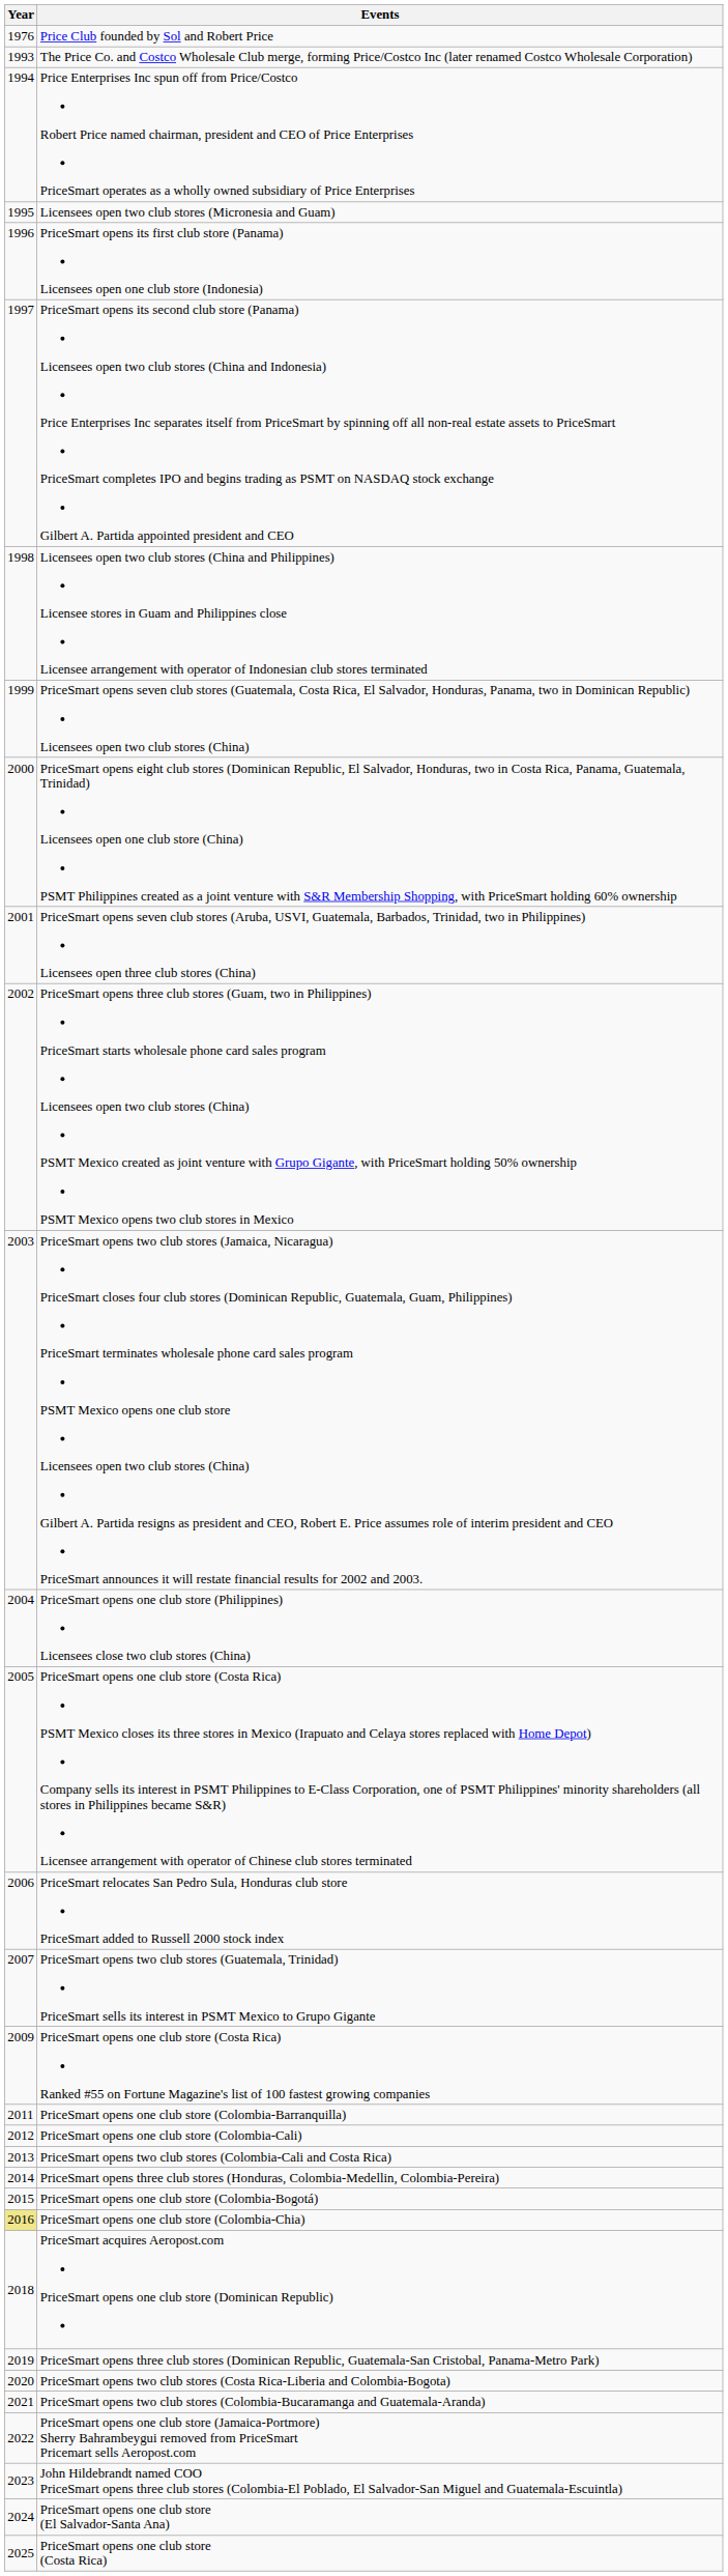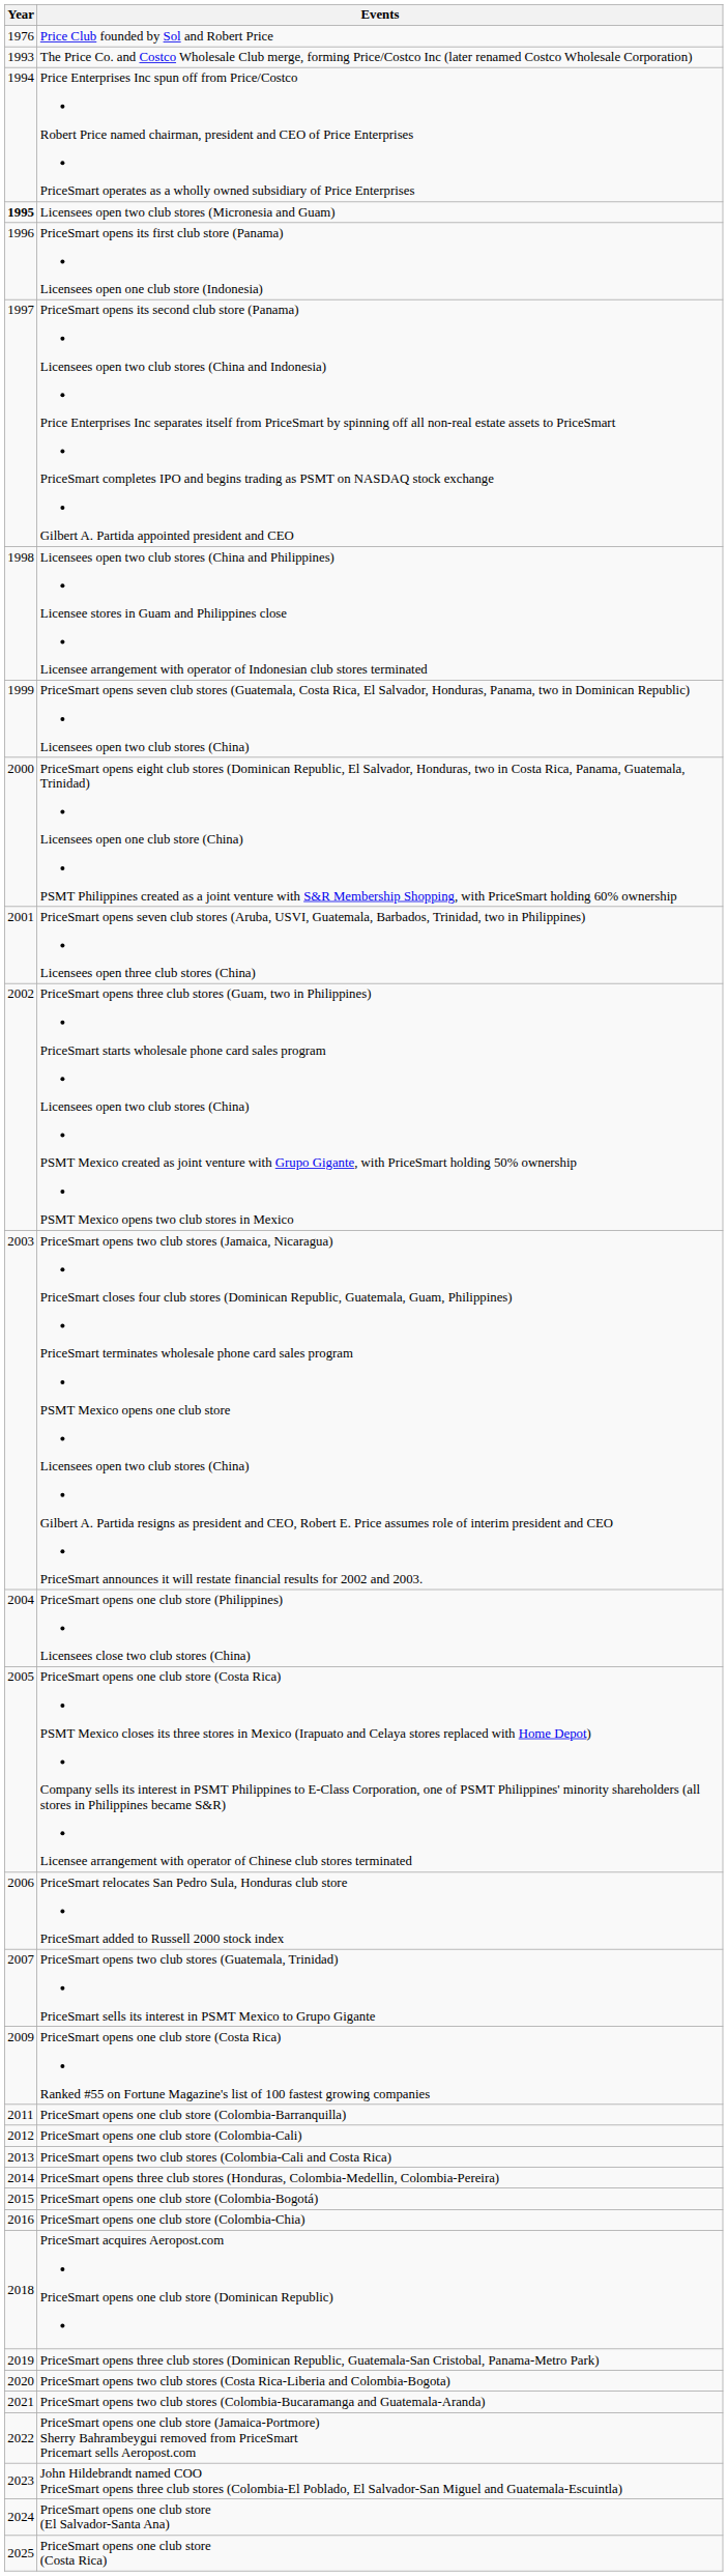Licensees open two club stores (Micronesia and Guam) | Year: normal -> bold
PriceSmart opens one club store (Colombia-Chia) | Year: khaki background -> no background
